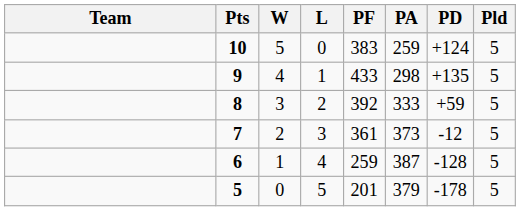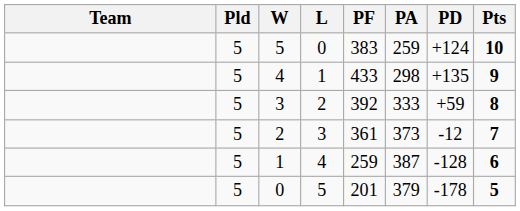columns swapped: Pld <-> Pts
